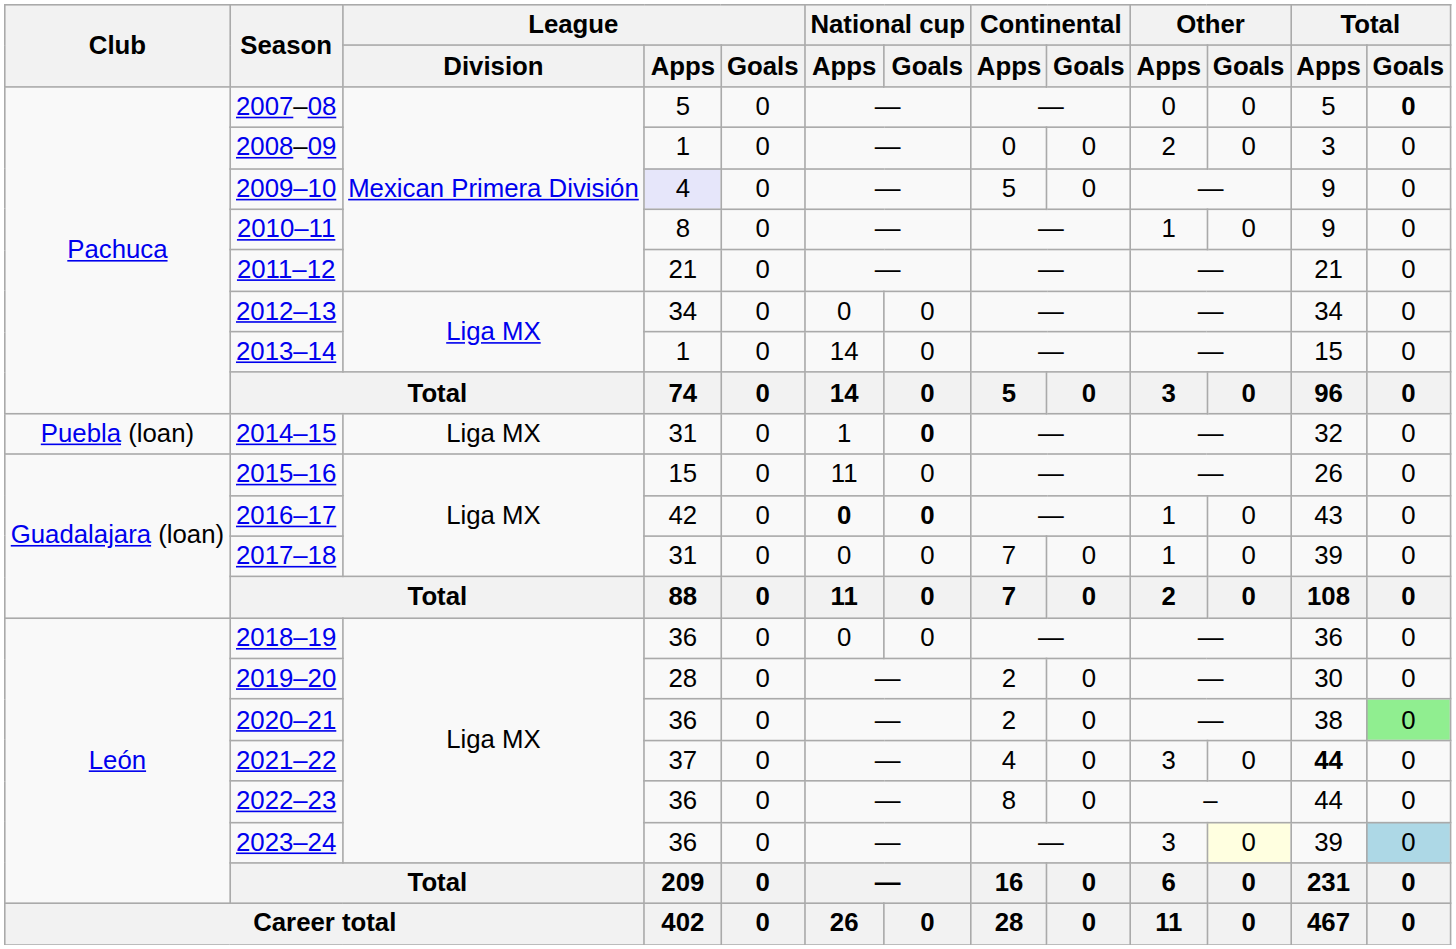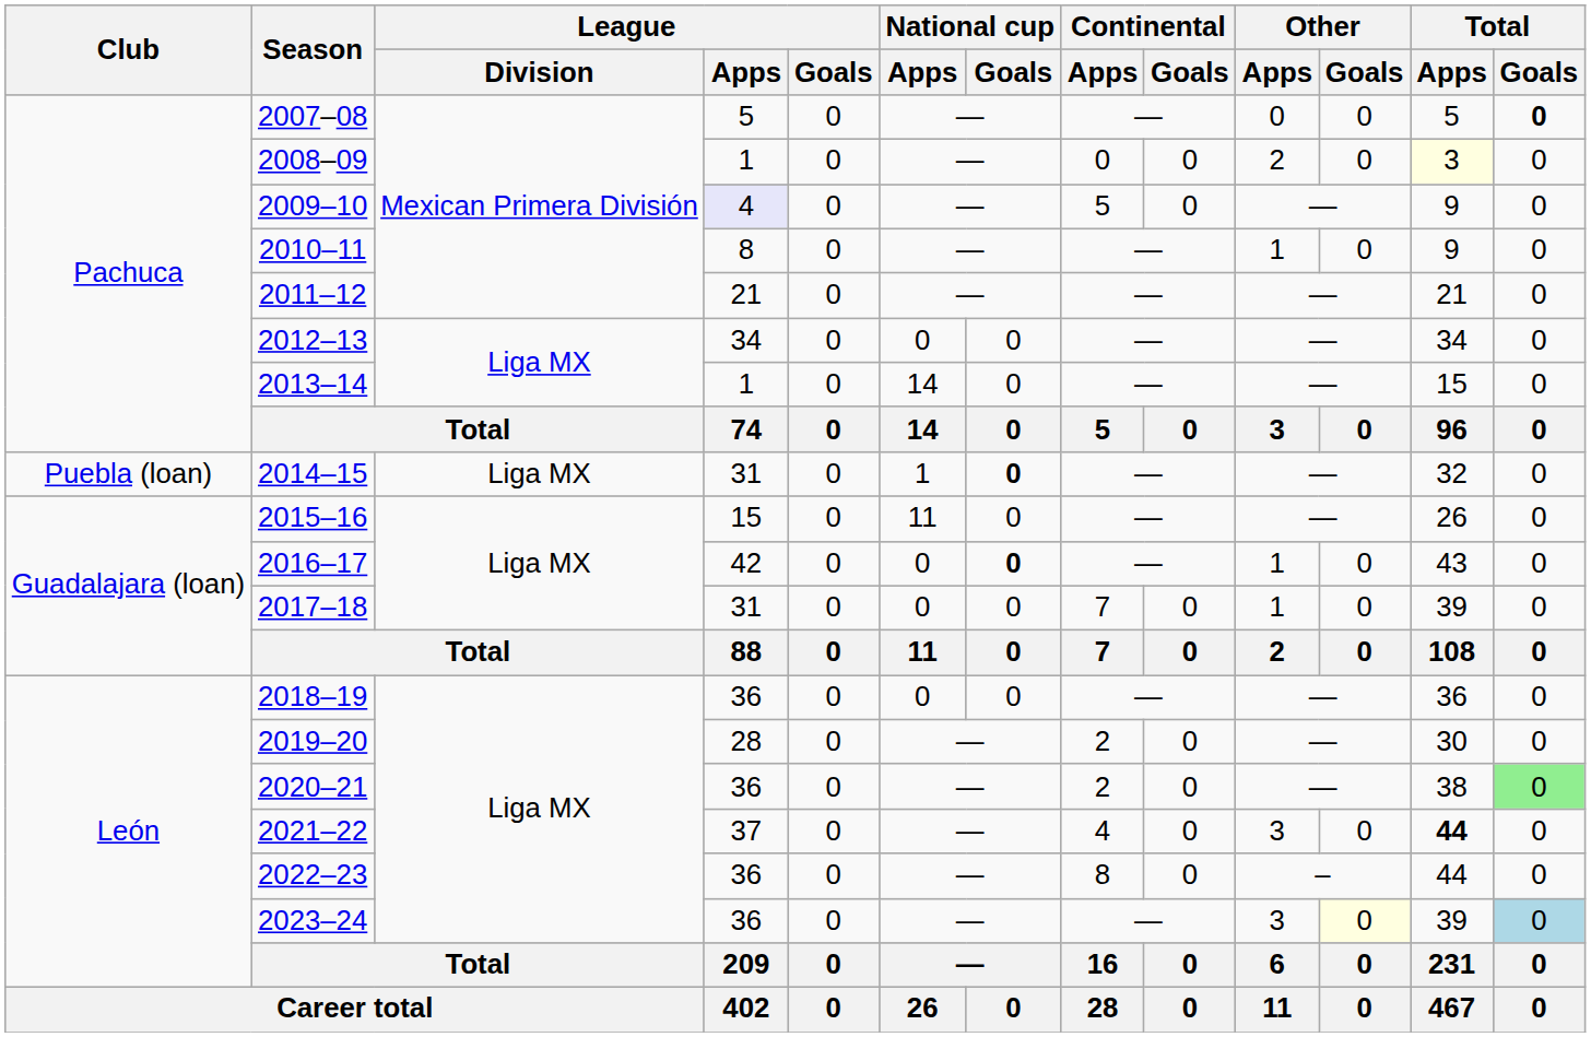2008–09 | Total / Apps: no background -> lightyellow background
2016–17 | National cup / Apps: bold -> normal
